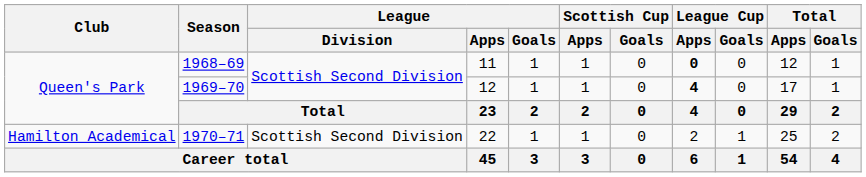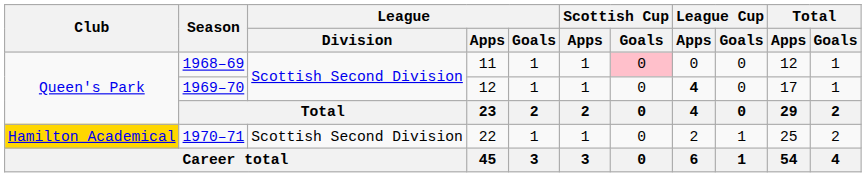1968–69 | Scottish Cup / Goals: no background -> pink background
1968–69 | League Cup / Apps: bold -> normal
1970–71 | Club: no background -> gold background
